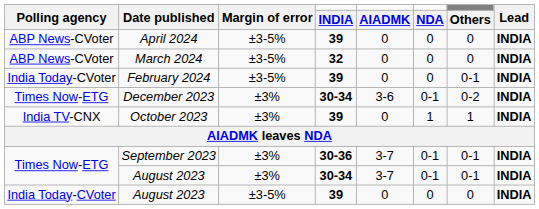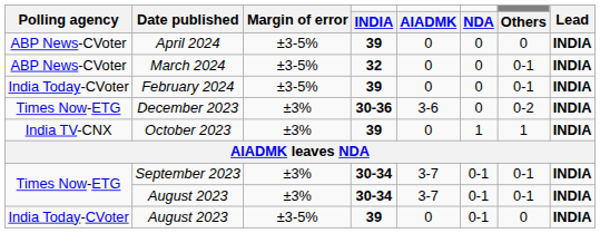March 2024 | Others: 0 -> 0-1
December 2023 | INDIA: 30-34 -> 30-36
December 2023 | NDA: 0-1 -> 0
September 2023 | INDIA: 30-36 -> 30-34
India Today-CVoter / August 2023 | NDA: 0 -> 0-1
